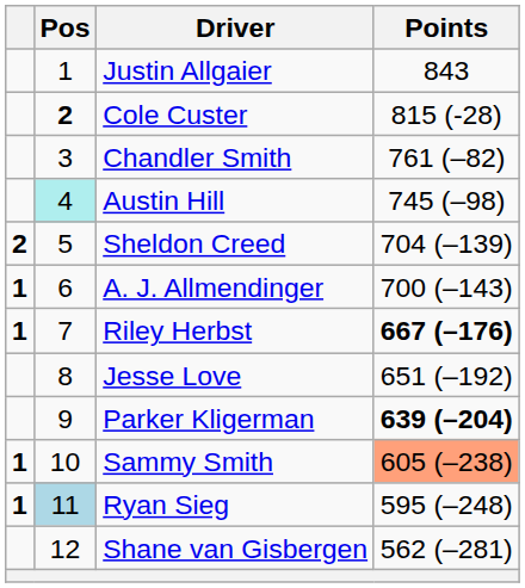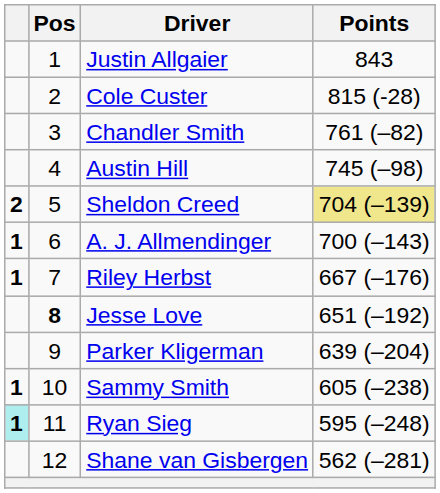Cole Custer | Pos: bold -> normal
Austin Hill | Pos: paleturquoise background -> no background
Sheldon Creed | Points: no background -> khaki background
Riley Herbst | Points: bold -> normal
Jesse Love | Pos: normal -> bold
Parker Kligerman | Points: bold -> normal
Sammy Smith | Points: lightsalmon background -> no background
Ryan Sieg | column 1: no background -> paleturquoise background
Ryan Sieg | Pos: lightblue background -> no background
